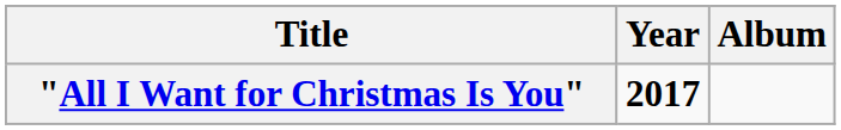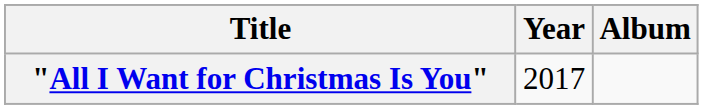row 2 | Year: bold -> normal
